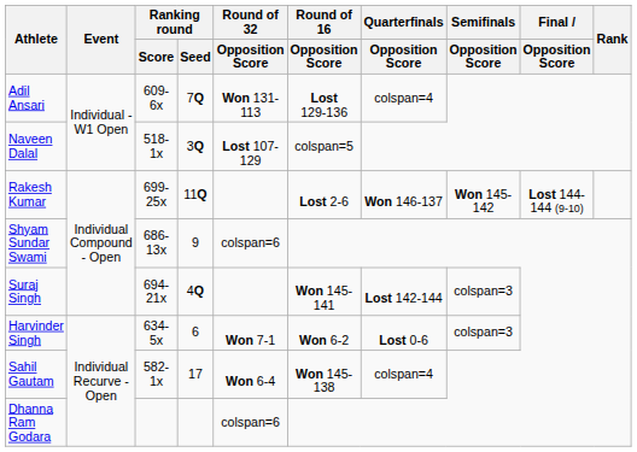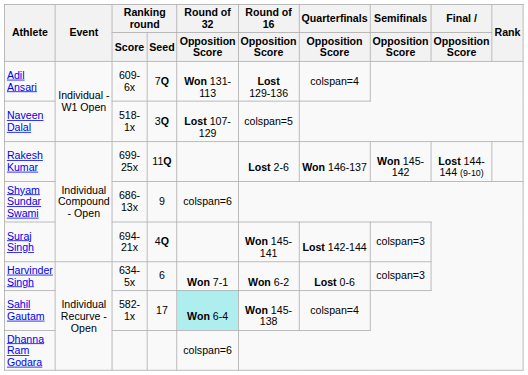Sahil Gautam | Round of 32 / Opposition Score: no background -> paleturquoise background
